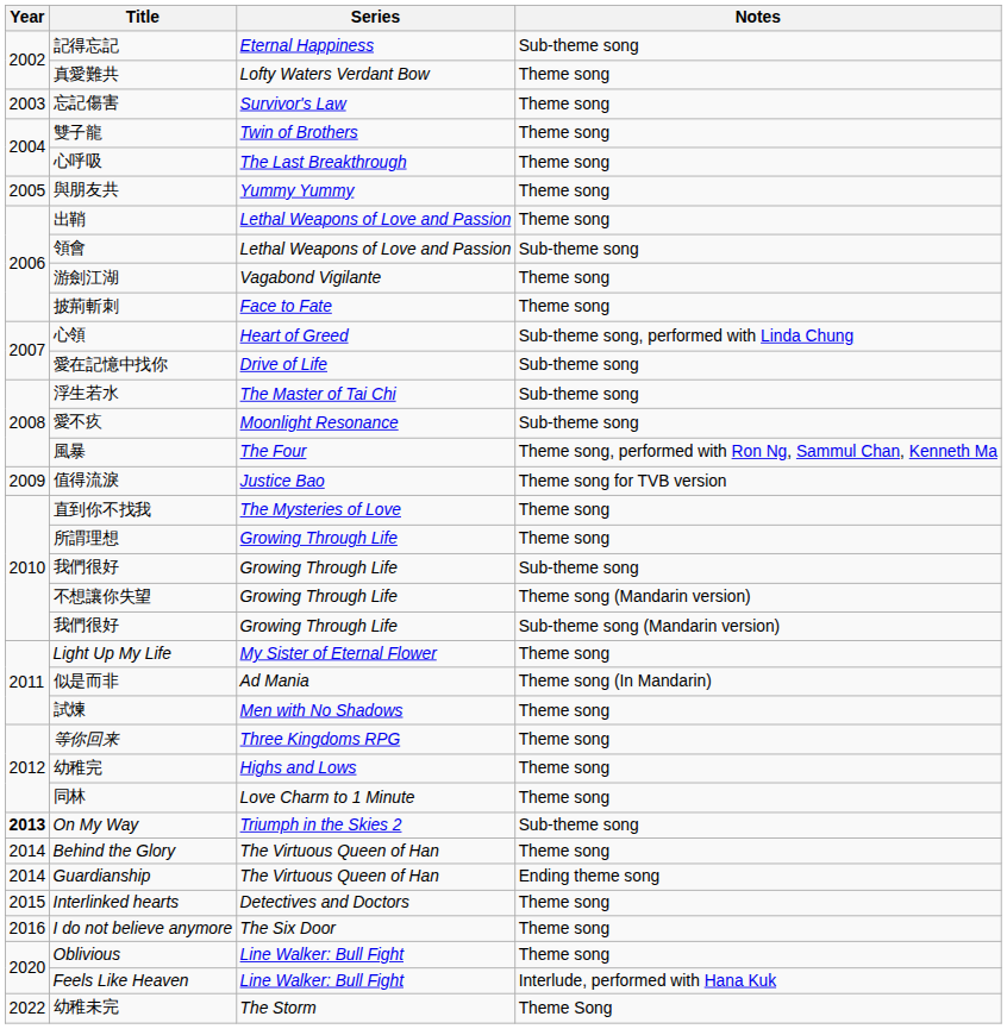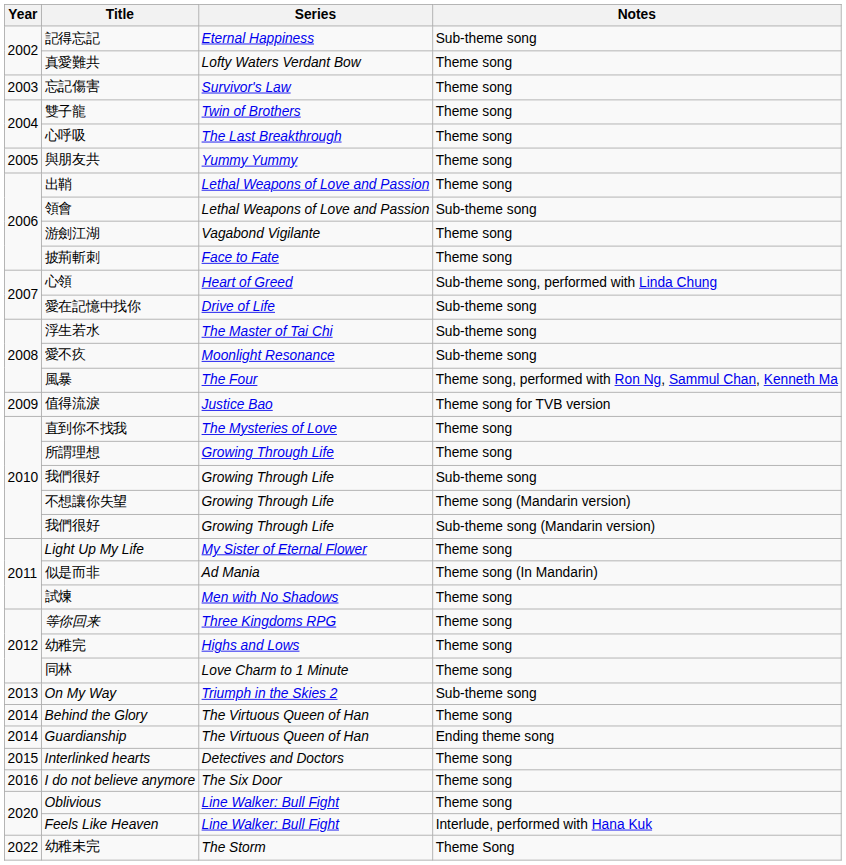On My Way | Year: bold -> normal
